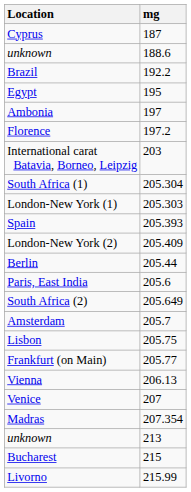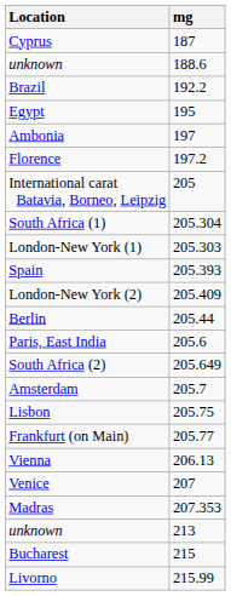row 8 | mg: 203 -> 205
row 21 | mg: 207.354 -> 207.353
